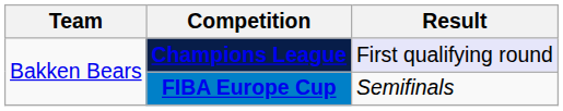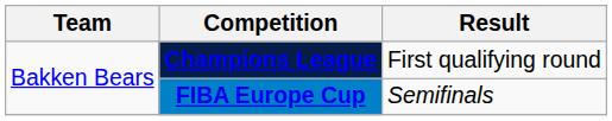Champions League | Result: lavender background -> no background
